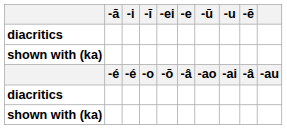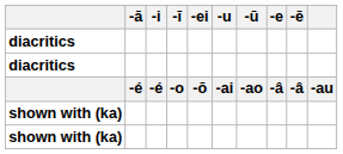columns swapped: -u <-> -e
row 3 | column 1: shown with (ka) -> diacritics
row 5 | column 1: diacritics -> shown with (ka)
